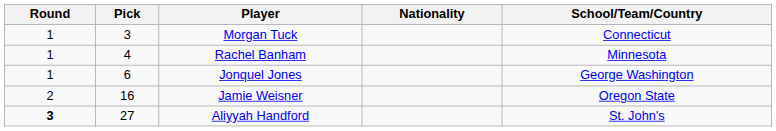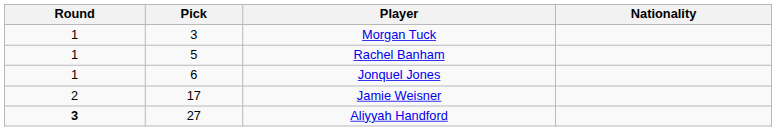- column: School/Team/Country | Connecticut | Minnesota | George Washington | Oregon State | St. John's
Rachel Banham | Pick: 4 -> 5
Jamie Weisner | Pick: 16 -> 17
